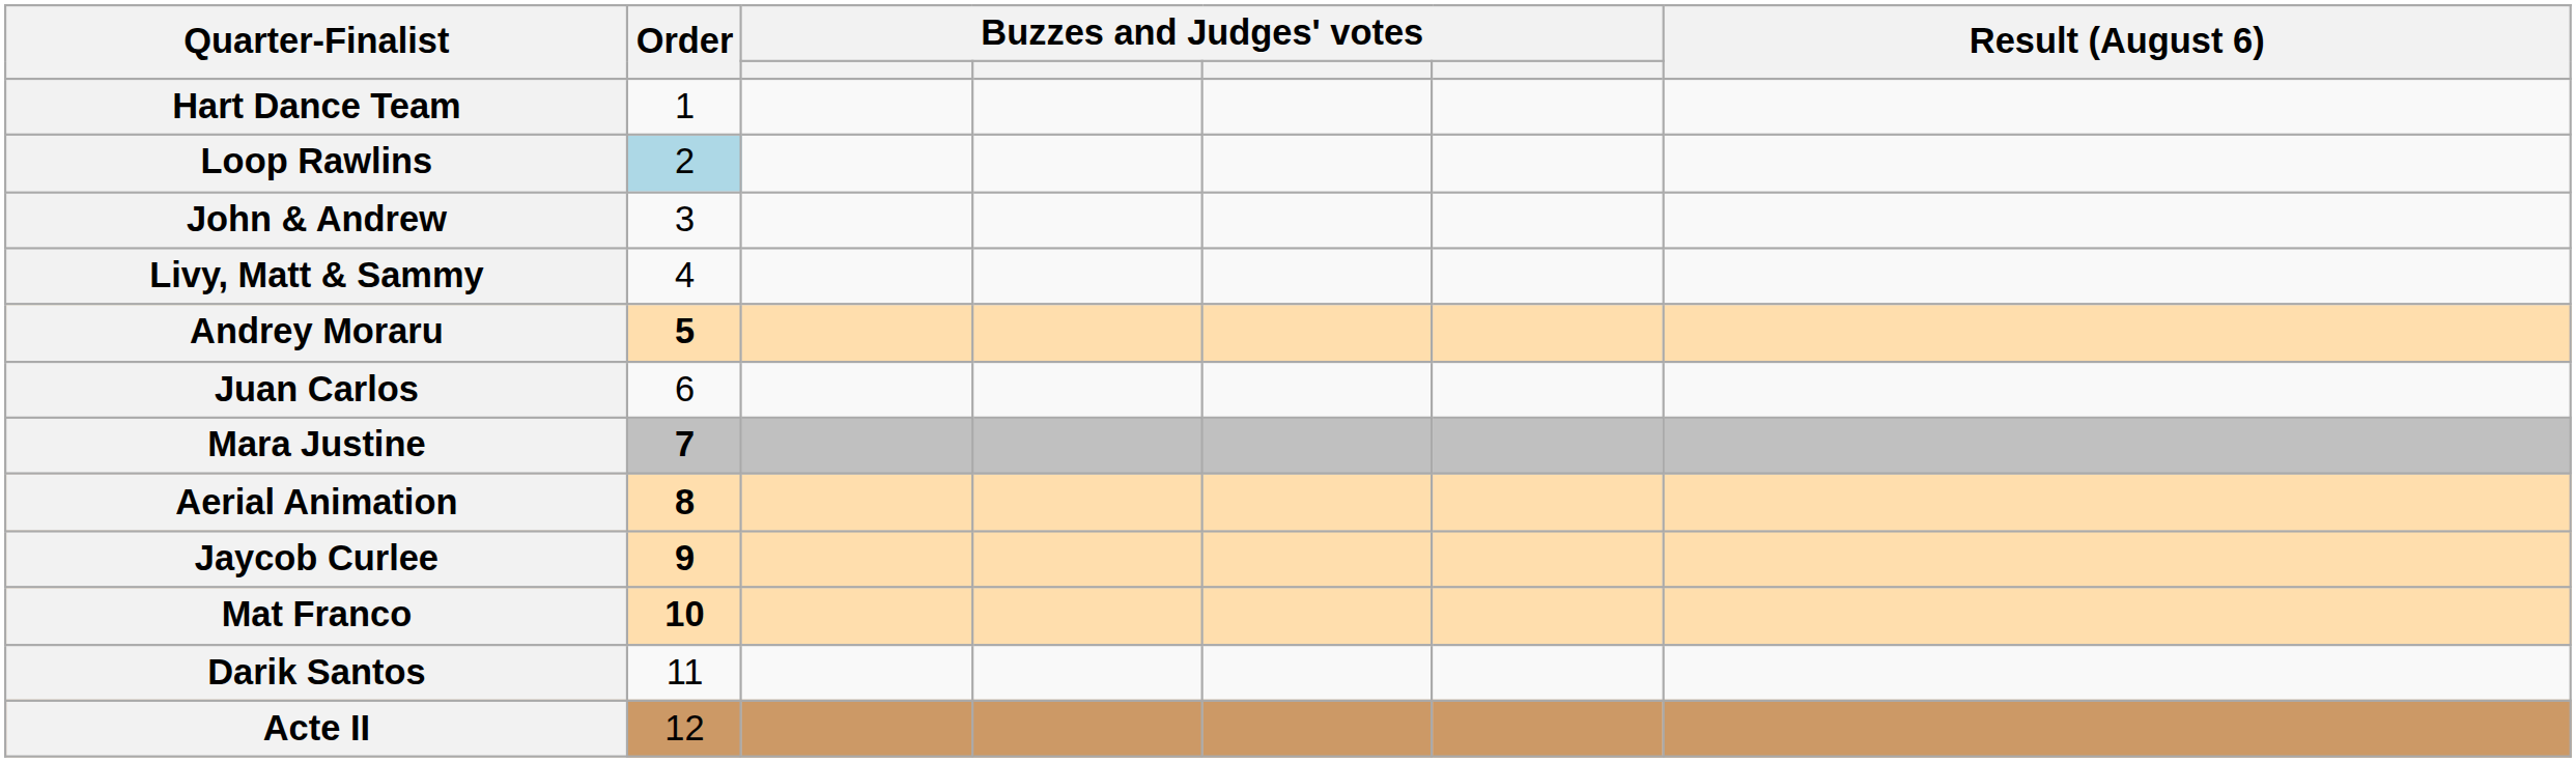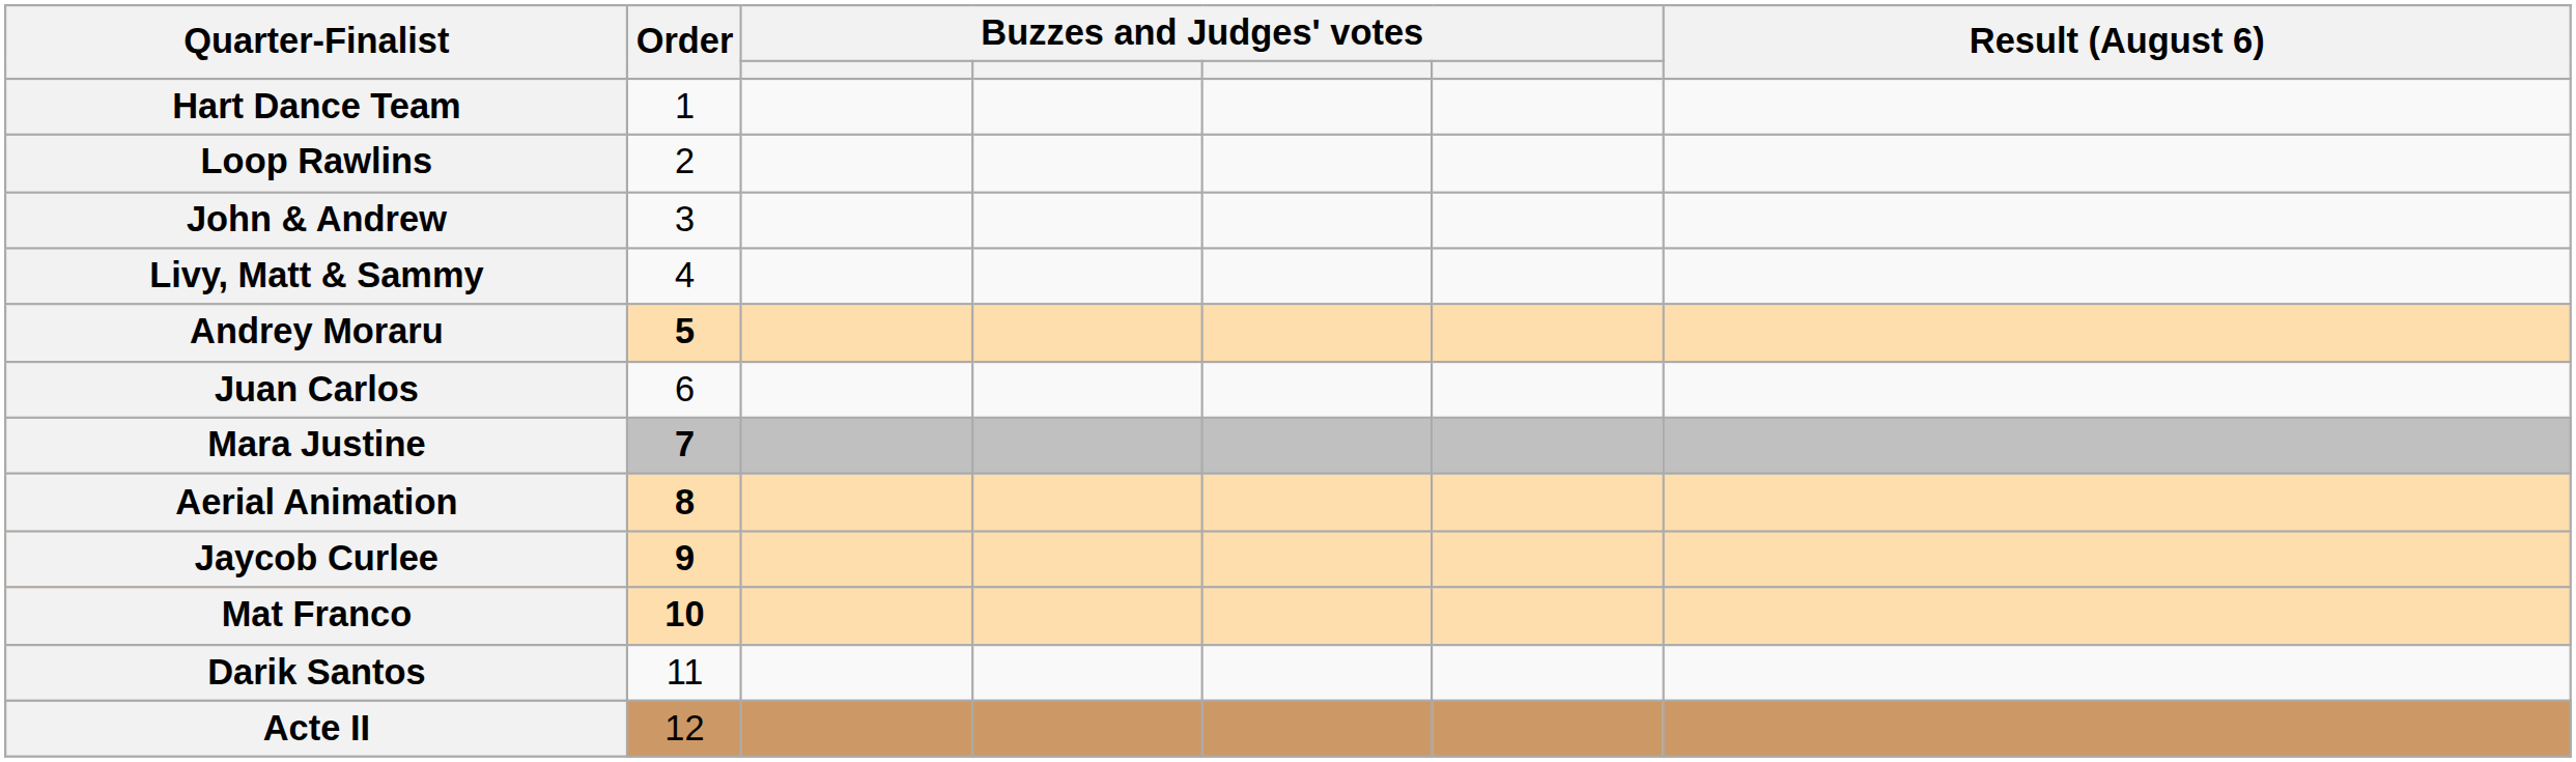Loop Rawlins | Order: lightblue background -> no background
